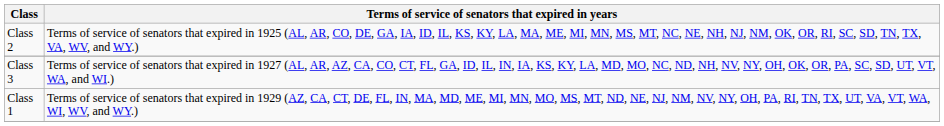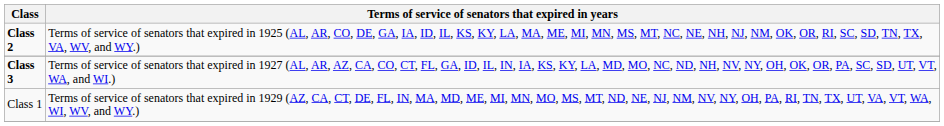Class 2 | Class: normal -> bold
Class 3 | Class: normal -> bold
